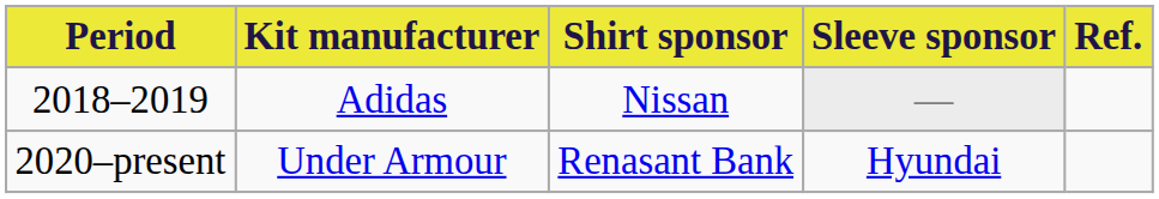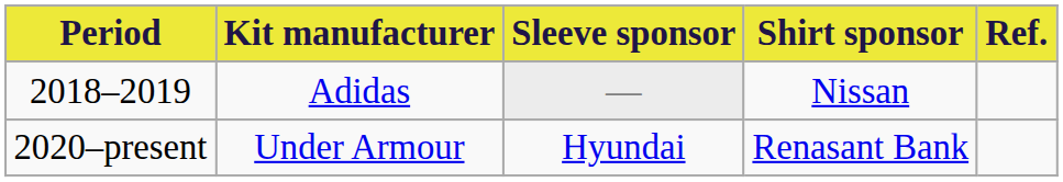columns swapped: Shirt sponsor <-> Sleeve sponsor
